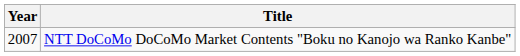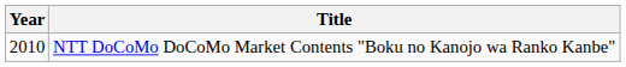row 2 | Year: 2007 -> 2010
